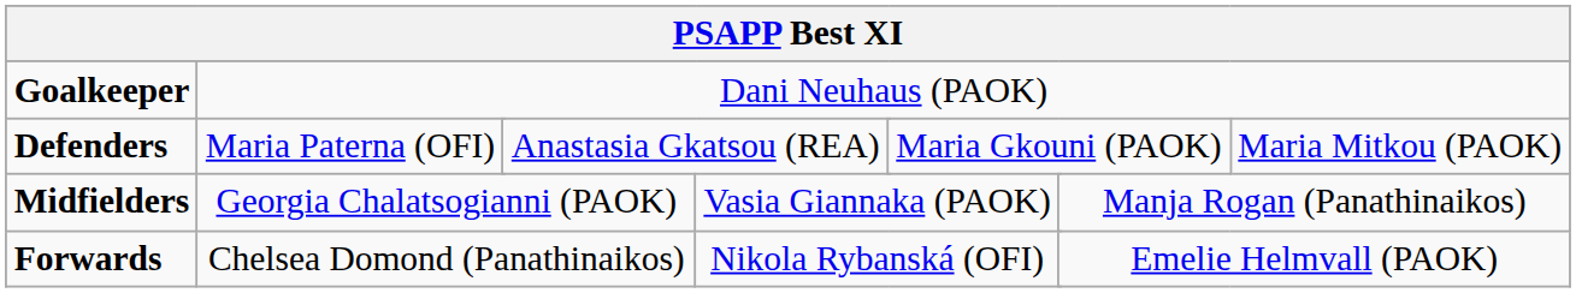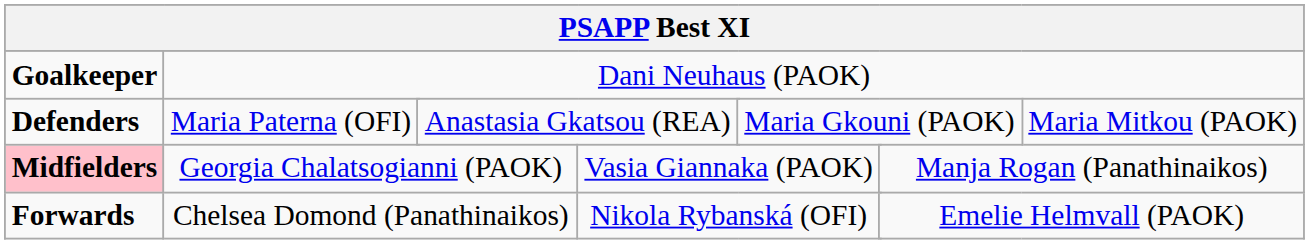Midfielders | column 1: no background -> pink background
